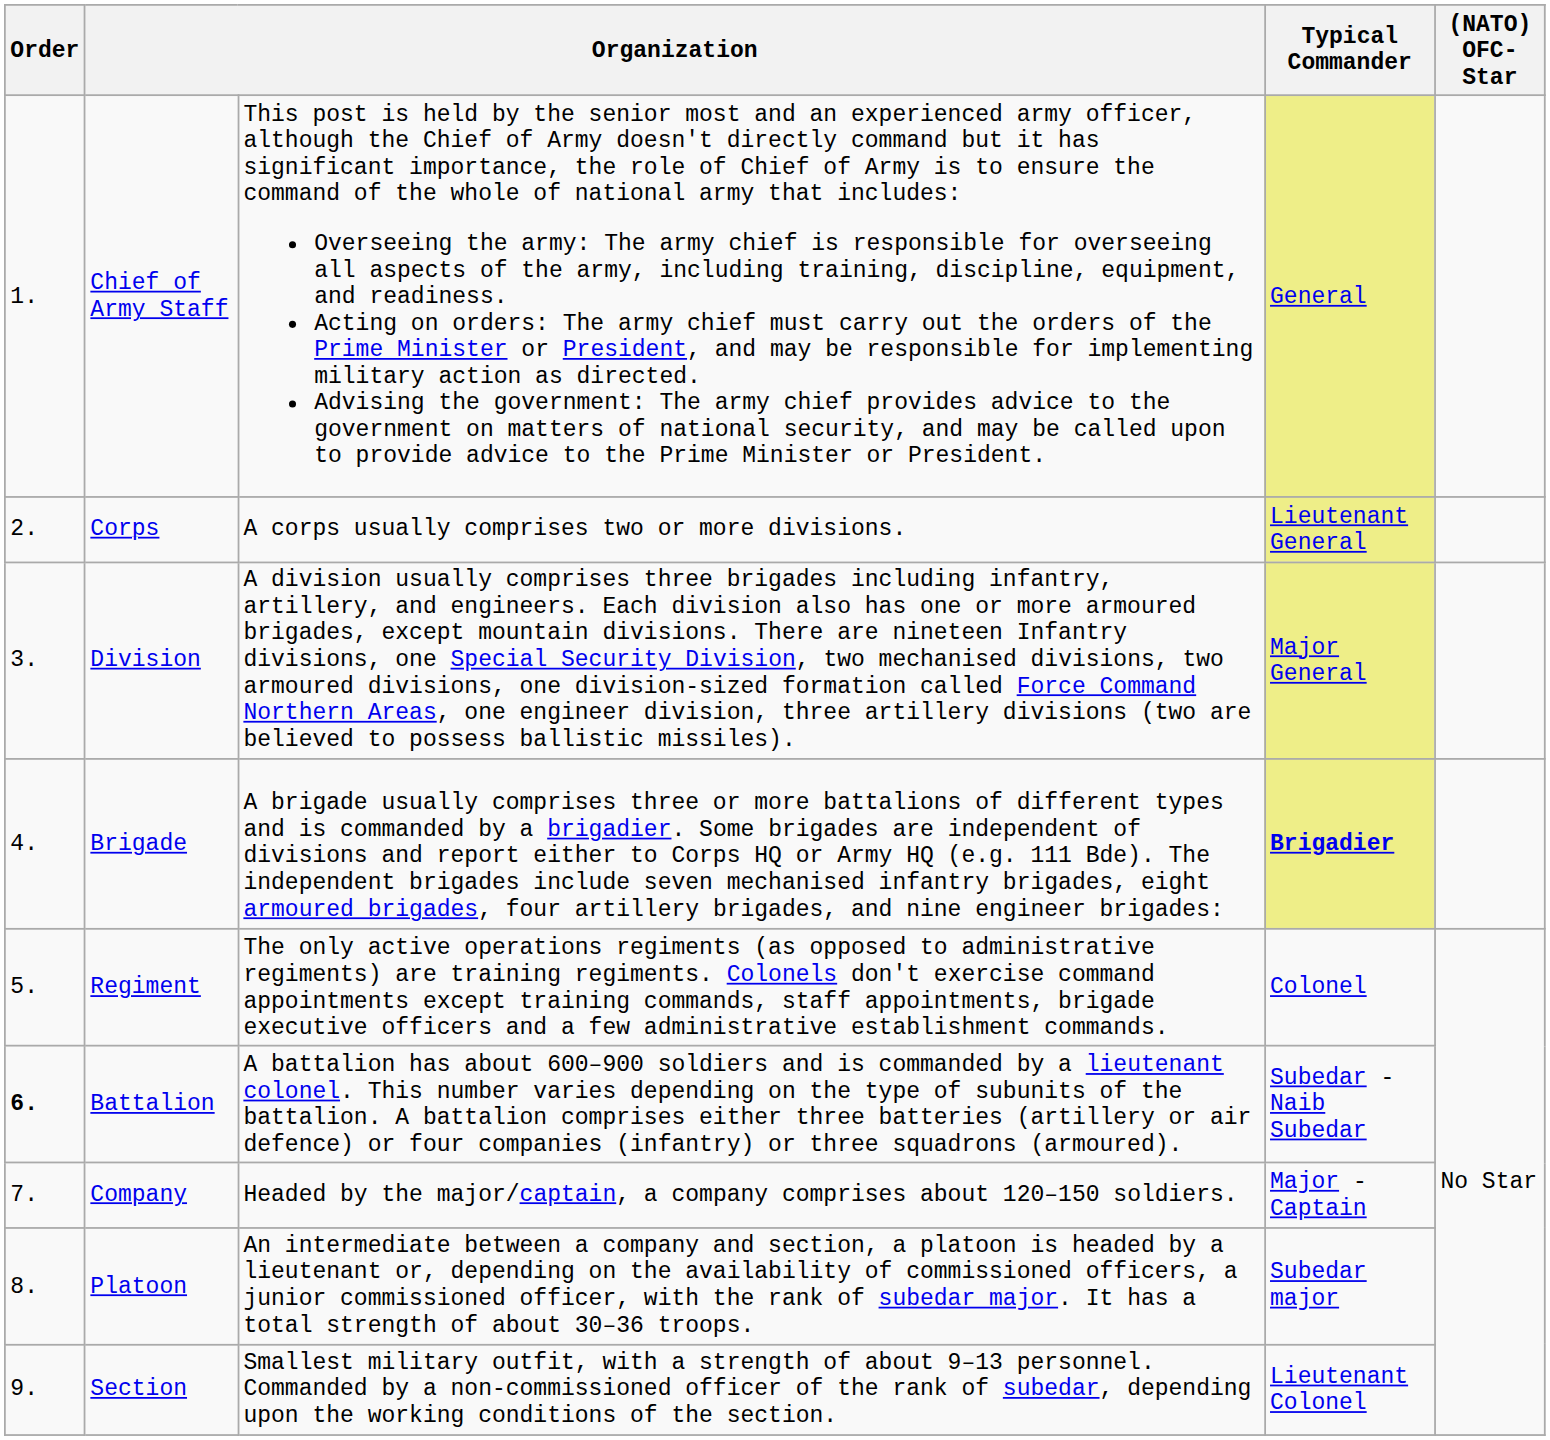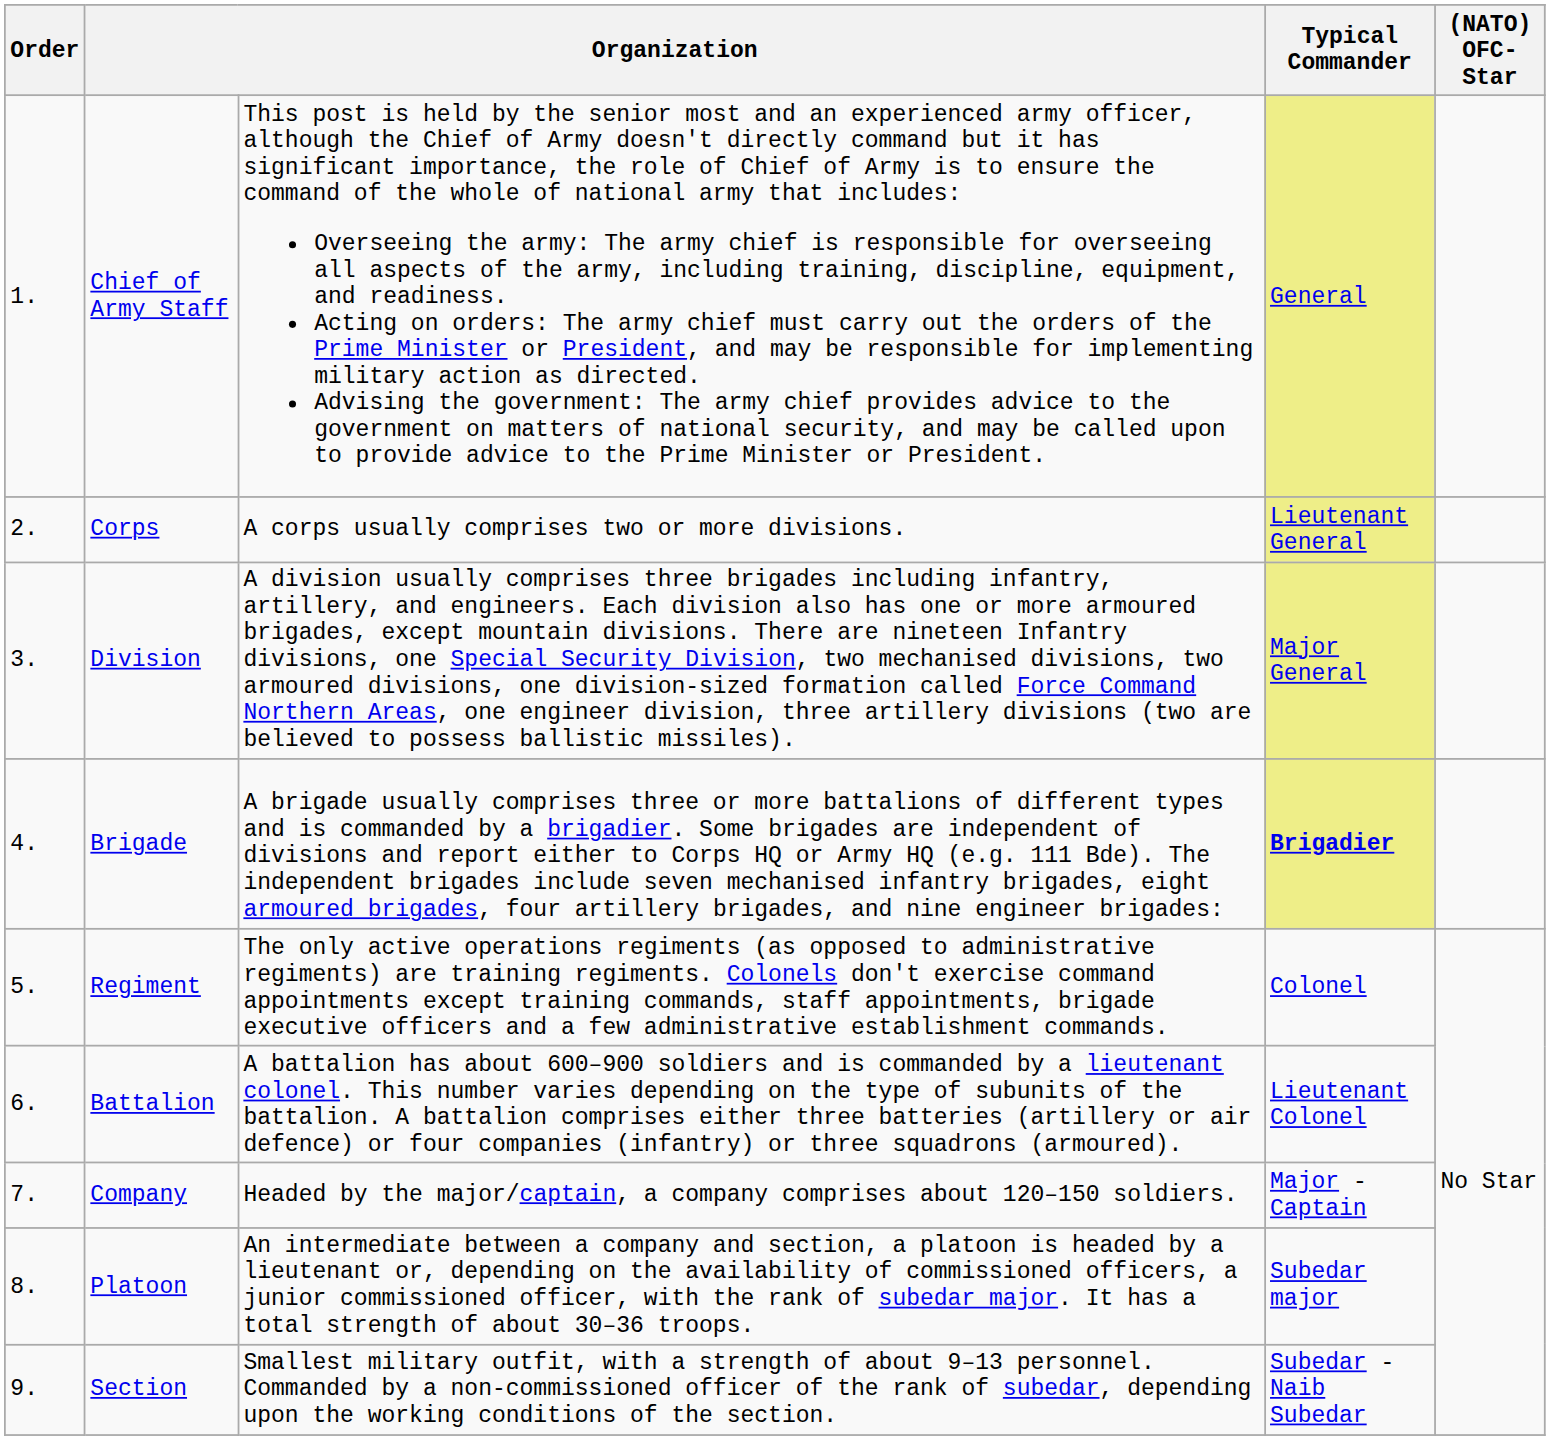Battalion | Order: bold -> normal
Battalion | Typical Commander: Subedar - Naib Subedar -> Lieutenant Colonel
Section | Typical Commander: Lieutenant Colonel -> Subedar - Naib Subedar
